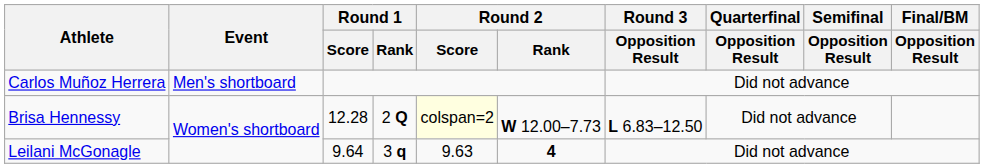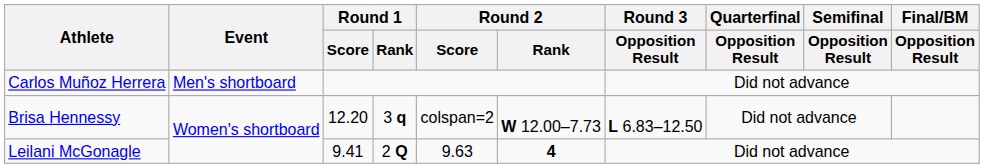Brisa Hennessy | Round 1 / Score: 12.28 -> 12.20
Brisa Hennessy | Round 1 / Rank: 2 Q -> 3 q
Brisa Hennessy | Round 2 / Score: lightyellow background -> no background
Leilani McGonagle | Round 1 / Score: 9.64 -> 9.41
Leilani McGonagle | Round 1 / Rank: 3 q -> 2 Q
